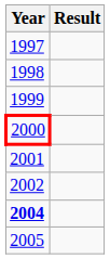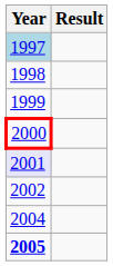1997 | Year: no background -> lightblue background
2001 | Year: no background -> lavender background
2004 | Year: bold -> normal
2005 | Year: normal -> bold
